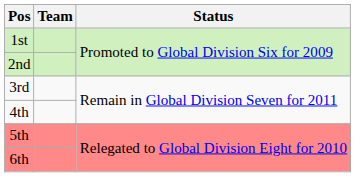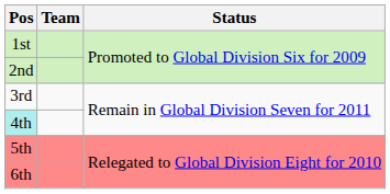4th | Pos: no background -> paleturquoise background
